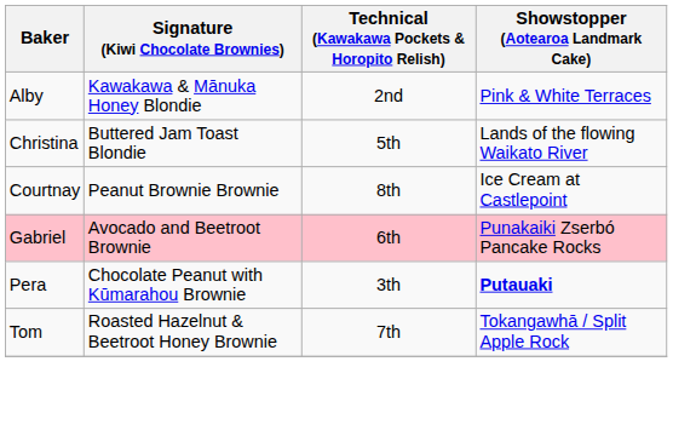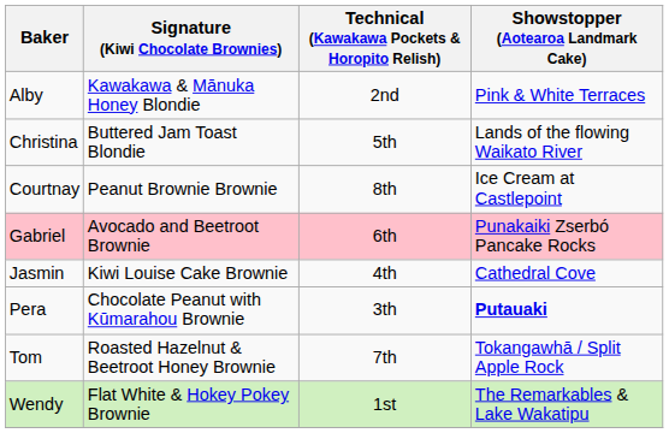+ row: Jasmin | Kiwi Louise Cake Brownie | 4th | Cathedral Cove
+ row: Wendy | Flat White & Hokey Pokey Brownie | 1st | The Remarkables & Lake Wakatipu
